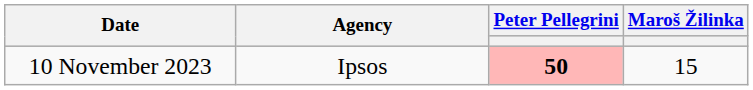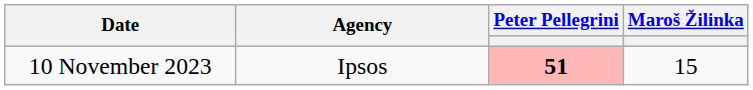10 November 2023 | Peter Pellegrini: 50 -> 51
